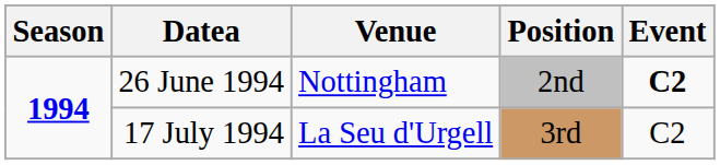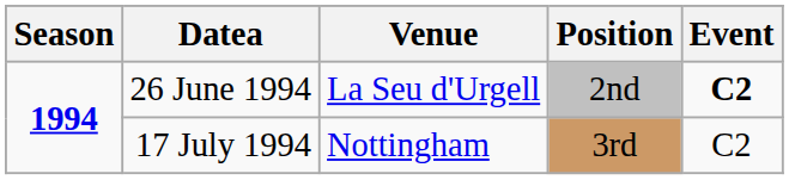26 June 1994 | Venue: Nottingham -> La Seu d'Urgell
17 July 1994 | Venue: La Seu d'Urgell -> Nottingham
